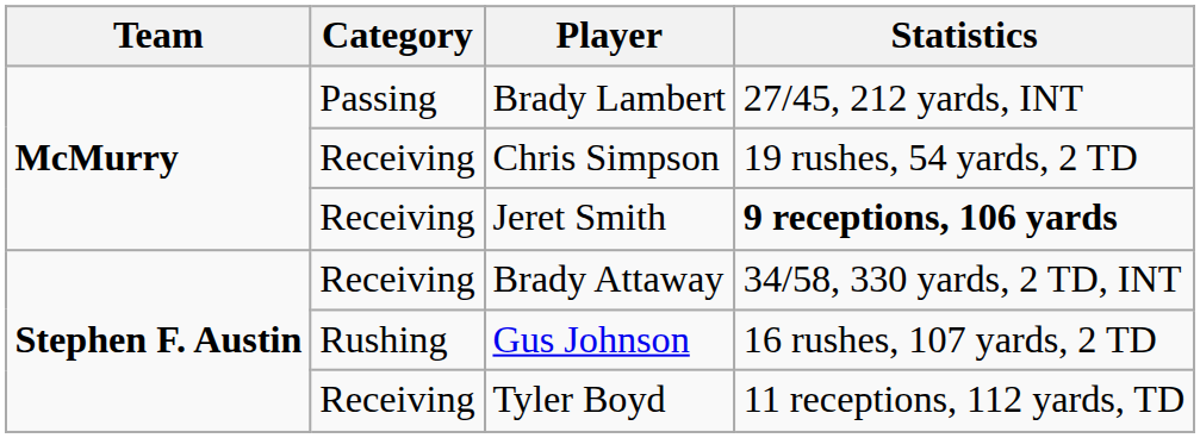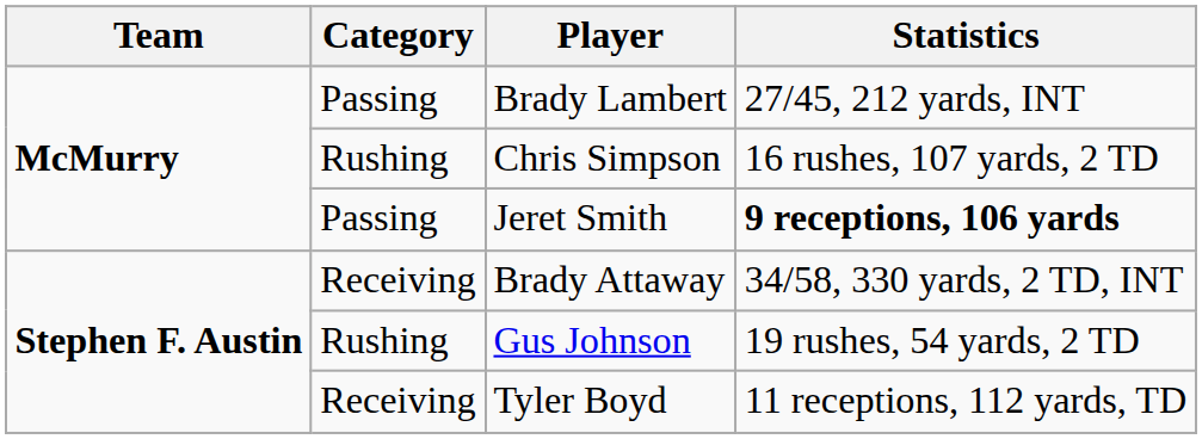Chris Simpson | Category: Receiving -> Rushing
Chris Simpson | Statistics: 19 rushes, 54 yards, 2 TD -> 16 rushes, 107 yards, 2 TD
Jeret Smith | Category: Receiving -> Passing
Gus Johnson | Statistics: 16 rushes, 107 yards, 2 TD -> 19 rushes, 54 yards, 2 TD
